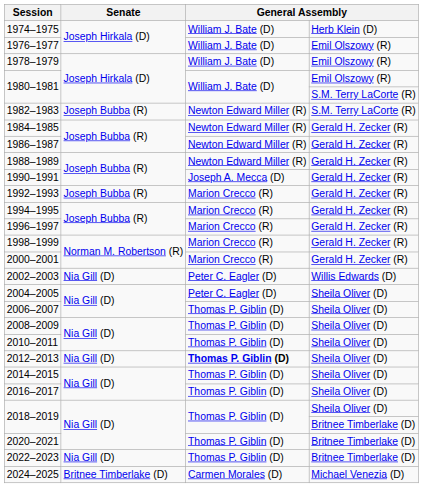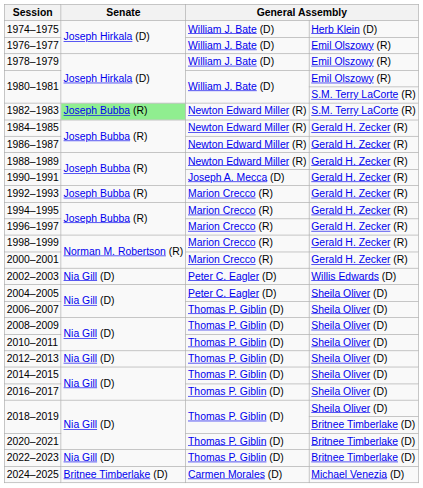1982–1983 | Senate: no background -> lightgreen background
2012–2013 | column 3: bold -> normal
